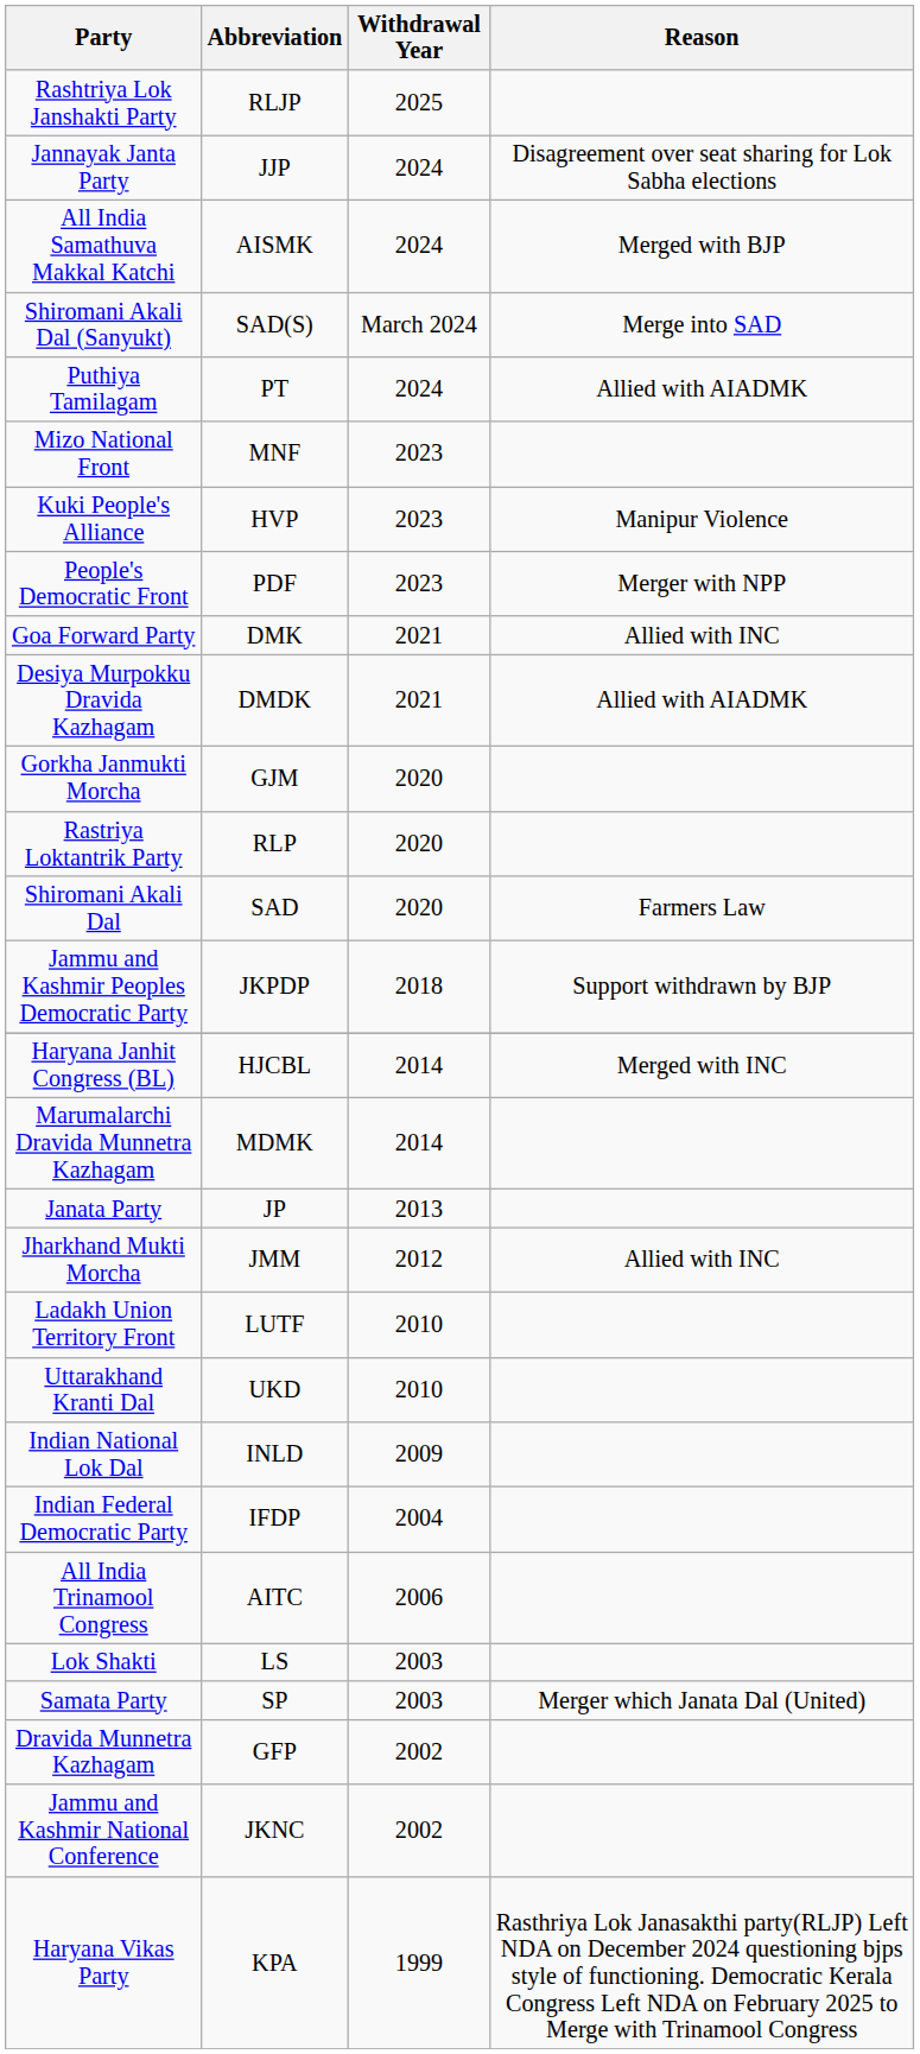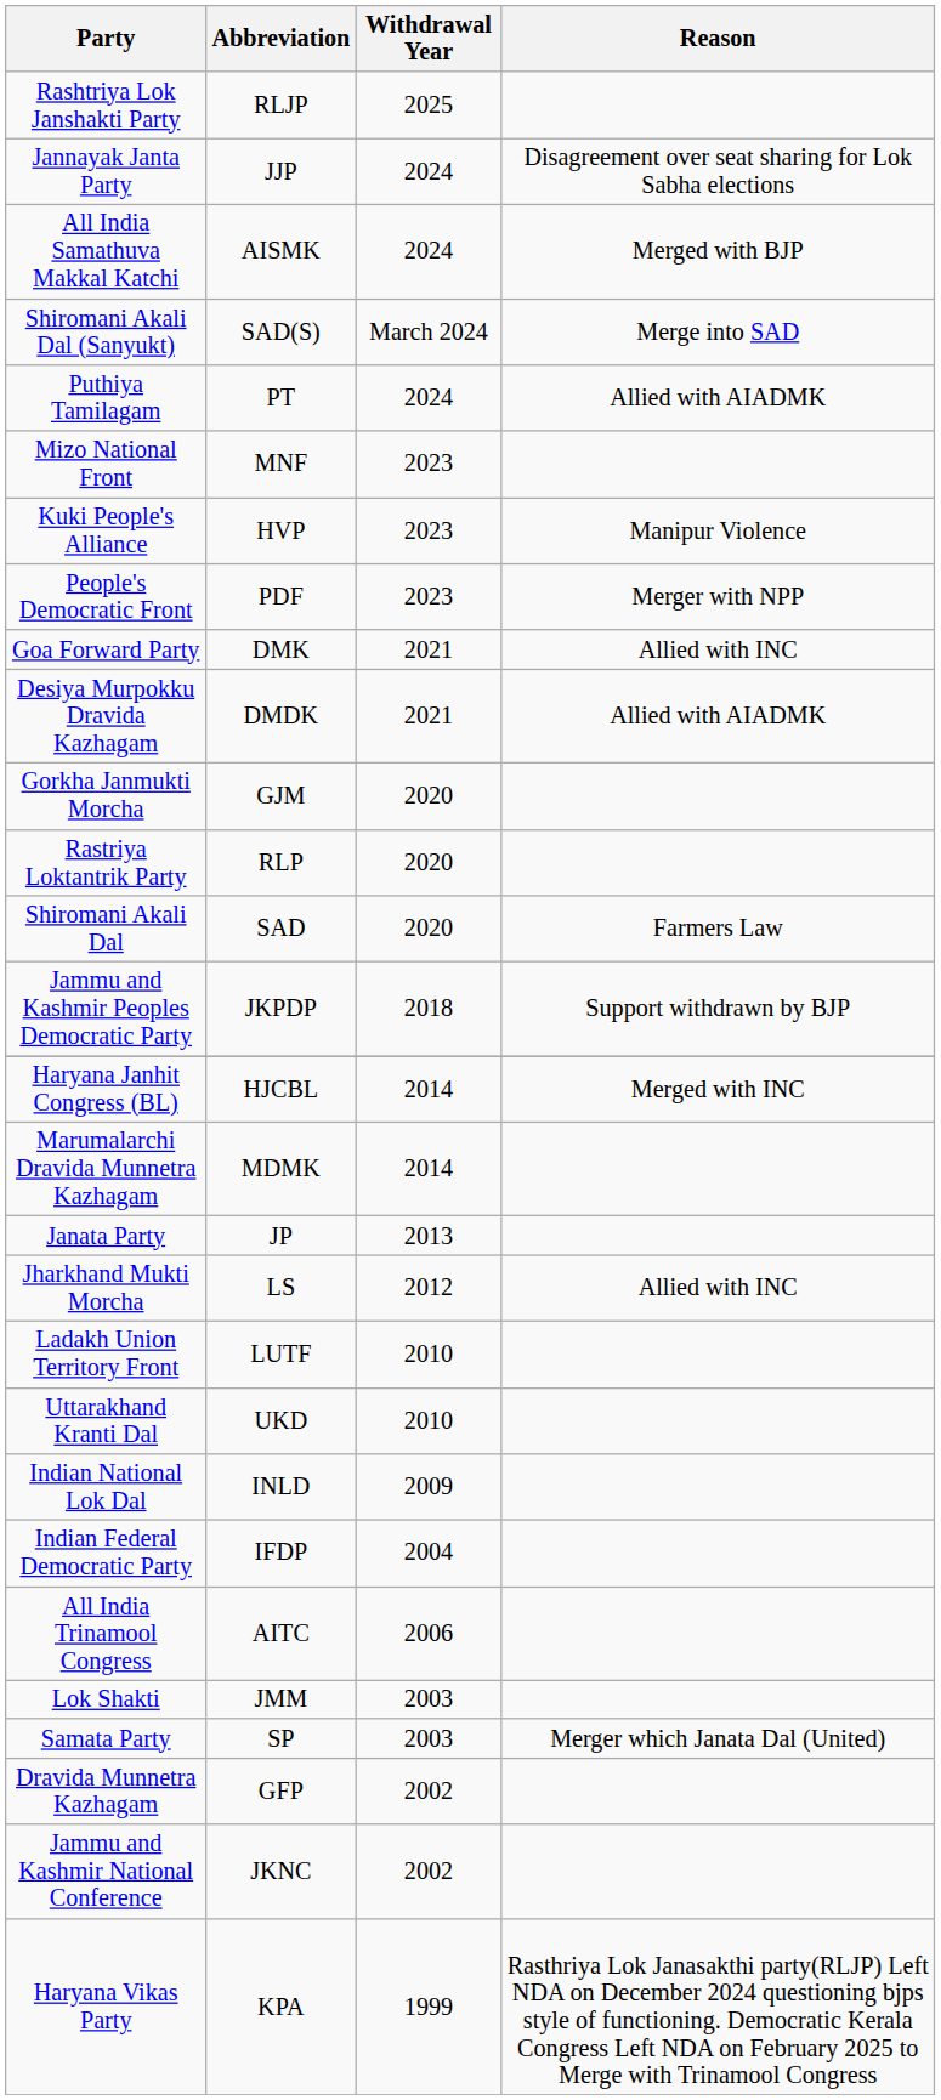Jharkhand Mukti Morcha | Abbreviation: JMM -> LS
Lok Shakti | Abbreviation: LS -> JMM
